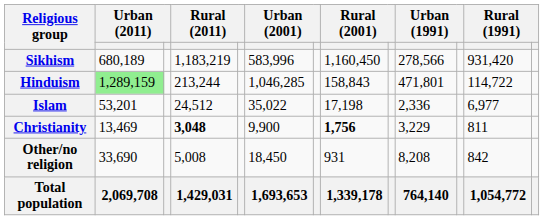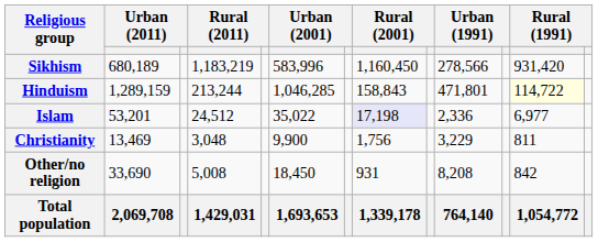Hinduism | column 2: lightgreen background -> no background
Hinduism | column 12: no background -> lightyellow background
Islam | column 8: no background -> lavender background
Christianity | column 4: bold -> normal
Christianity | column 8: bold -> normal
